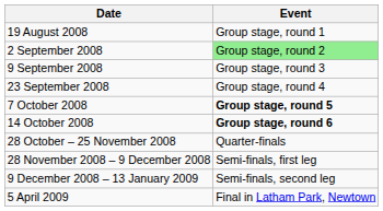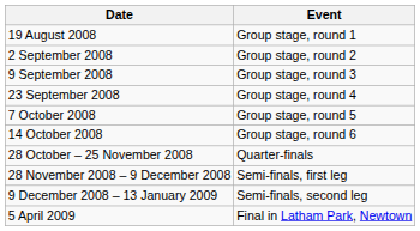2 September 2008 | Event: lightgreen background -> no background
7 October 2008 | Event: bold -> normal
14 October 2008 | Event: bold -> normal
